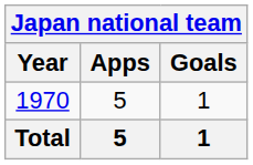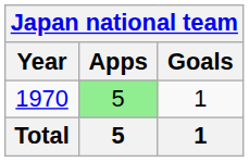1970 | Apps: no background -> lightgreen background
